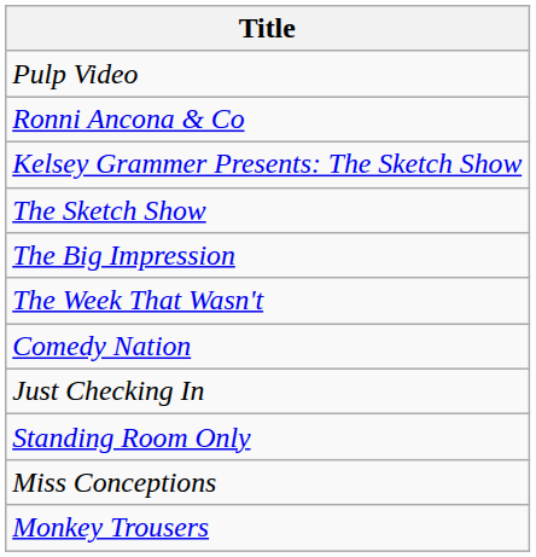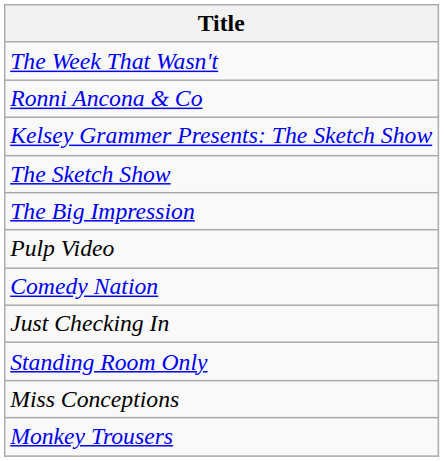row 2 | column 1: Pulp Video -> The Week That Wasn't
row 7 | column 1: The Week That Wasn't -> Pulp Video
